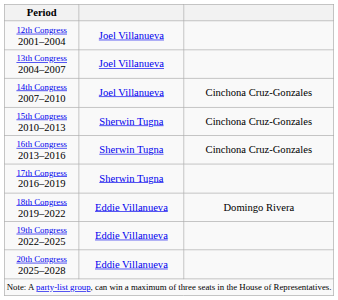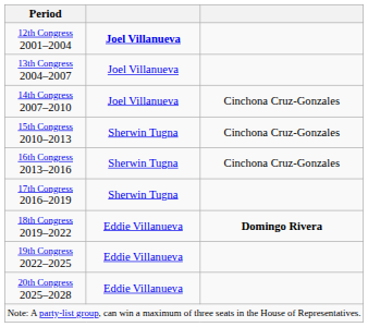12th Congress 2001–2004 | column 2: normal -> bold
18th Congress 2019–2022 | column 3: normal -> bold
